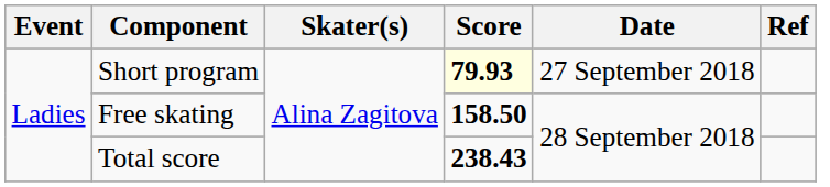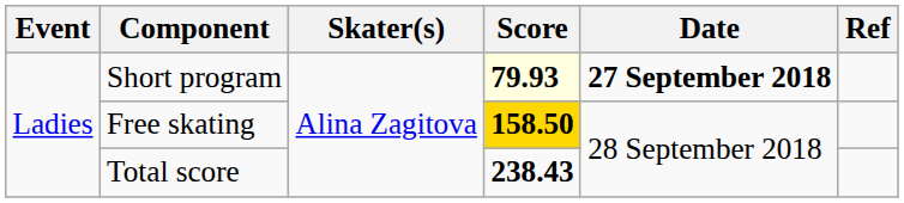Short program | Date: normal -> bold
Free skating | Score: no background -> gold background
